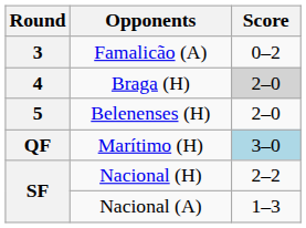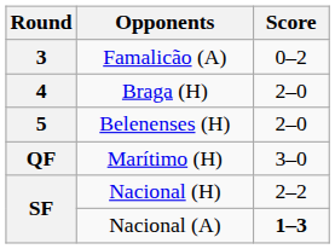Braga (H) | Score: lightgrey background -> no background
Marítimo (H) | Score: lightblue background -> no background
Nacional (A) | Score: normal -> bold
